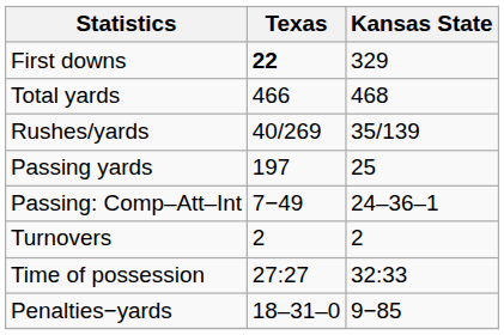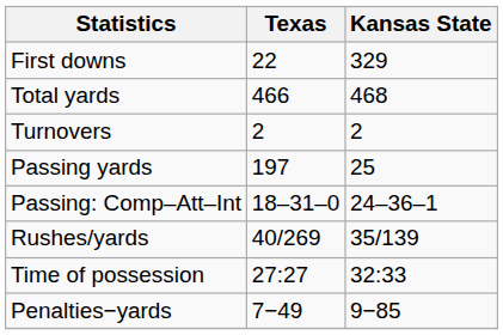First downs | Texas: bold -> normal
rows swapped: Rushes/yards <-> Turnovers
Passing: Comp–Att–Int | Texas: 7−49 -> 18–31–0
Penalties−yards | Texas: 18–31–0 -> 7−49
